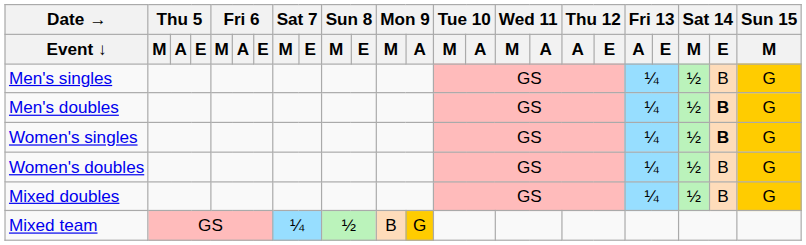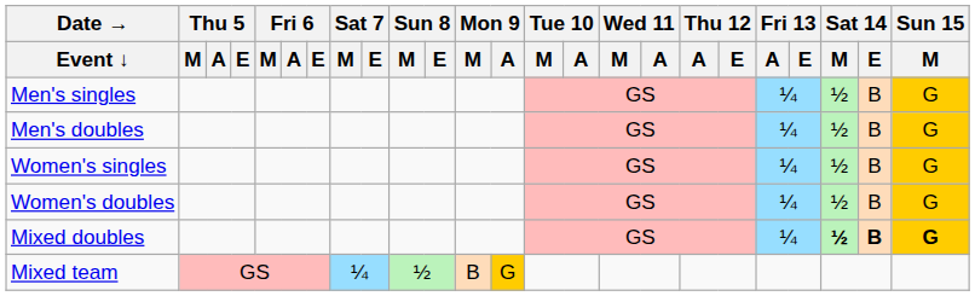Men's doubles | Sat 14 / E: bold -> normal
Women's singles | Sat 14 / E: bold -> normal
Mixed doubles | Sat 14 / M: normal -> bold
Mixed doubles | Sat 14 / E: normal -> bold
Mixed doubles | Sun 15 / M: normal -> bold
